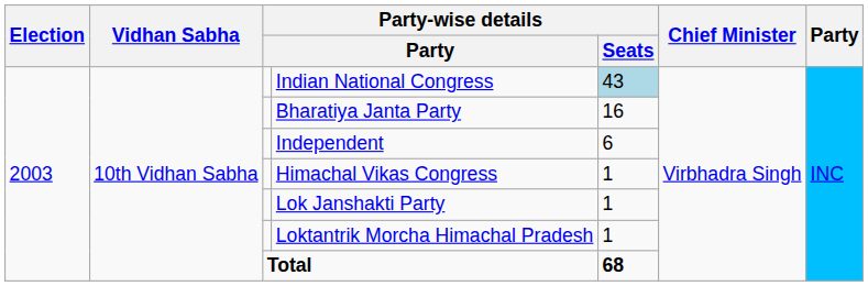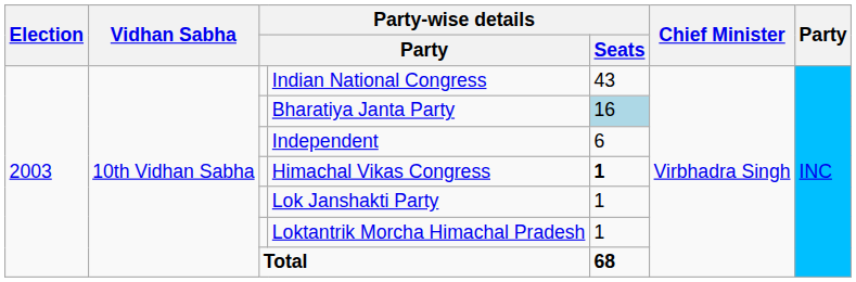Indian National Congress | Party-wise details / Seats: lightblue background -> no background
Bharatiya Janta Party | Party-wise details / Seats: no background -> lightblue background
Himachal Vikas Congress | Party-wise details / Seats: normal -> bold
